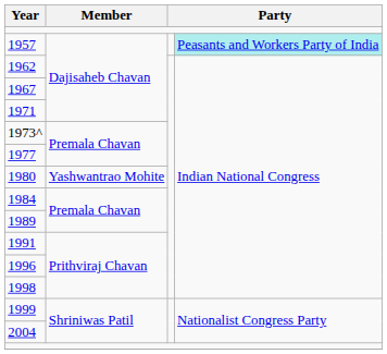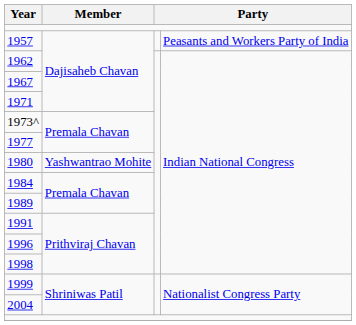1957 | column 4: paleturquoise background -> no background
